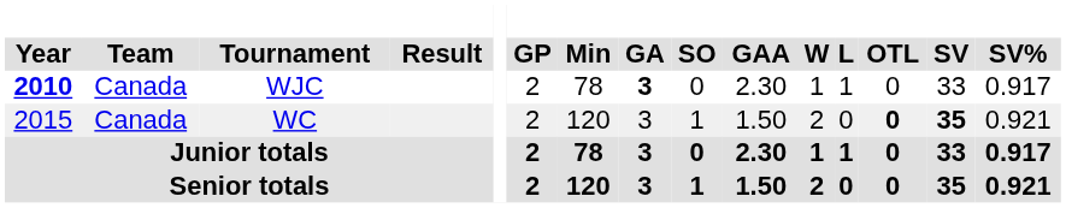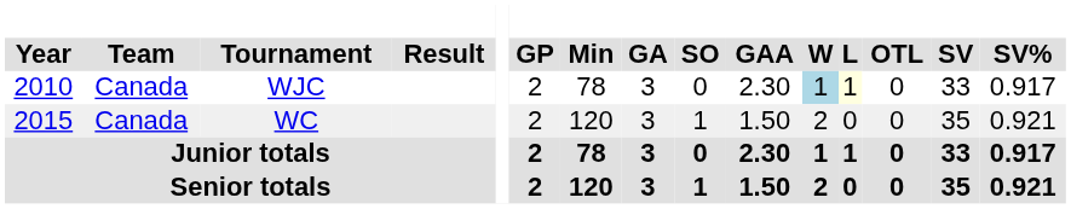WJC | Year: bold -> normal
WJC | GA: bold -> normal
WJC | W: no background -> lightblue background
WJC | L: no background -> lightyellow background
WC | OTL: bold -> normal
WC | SV: bold -> normal
